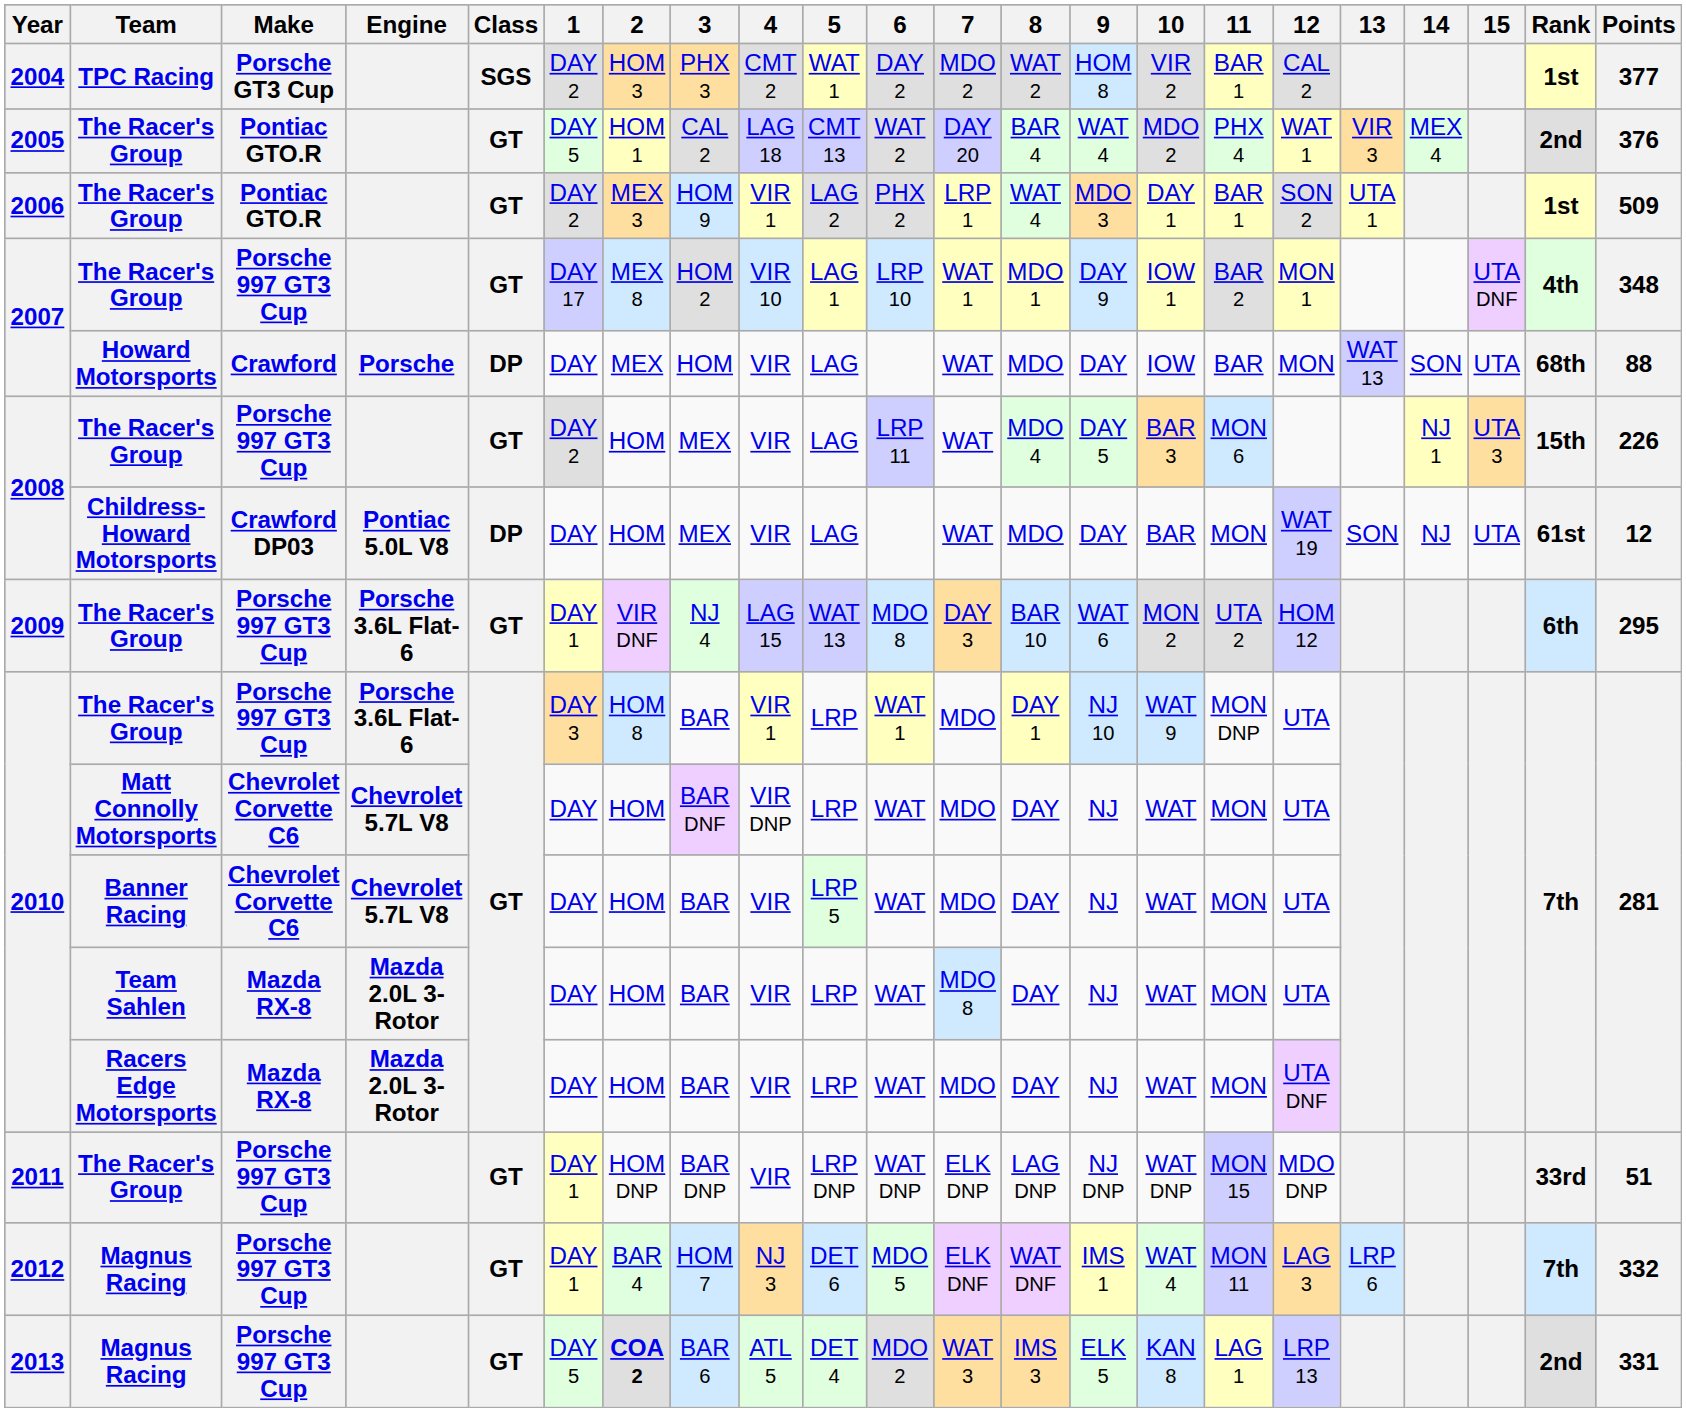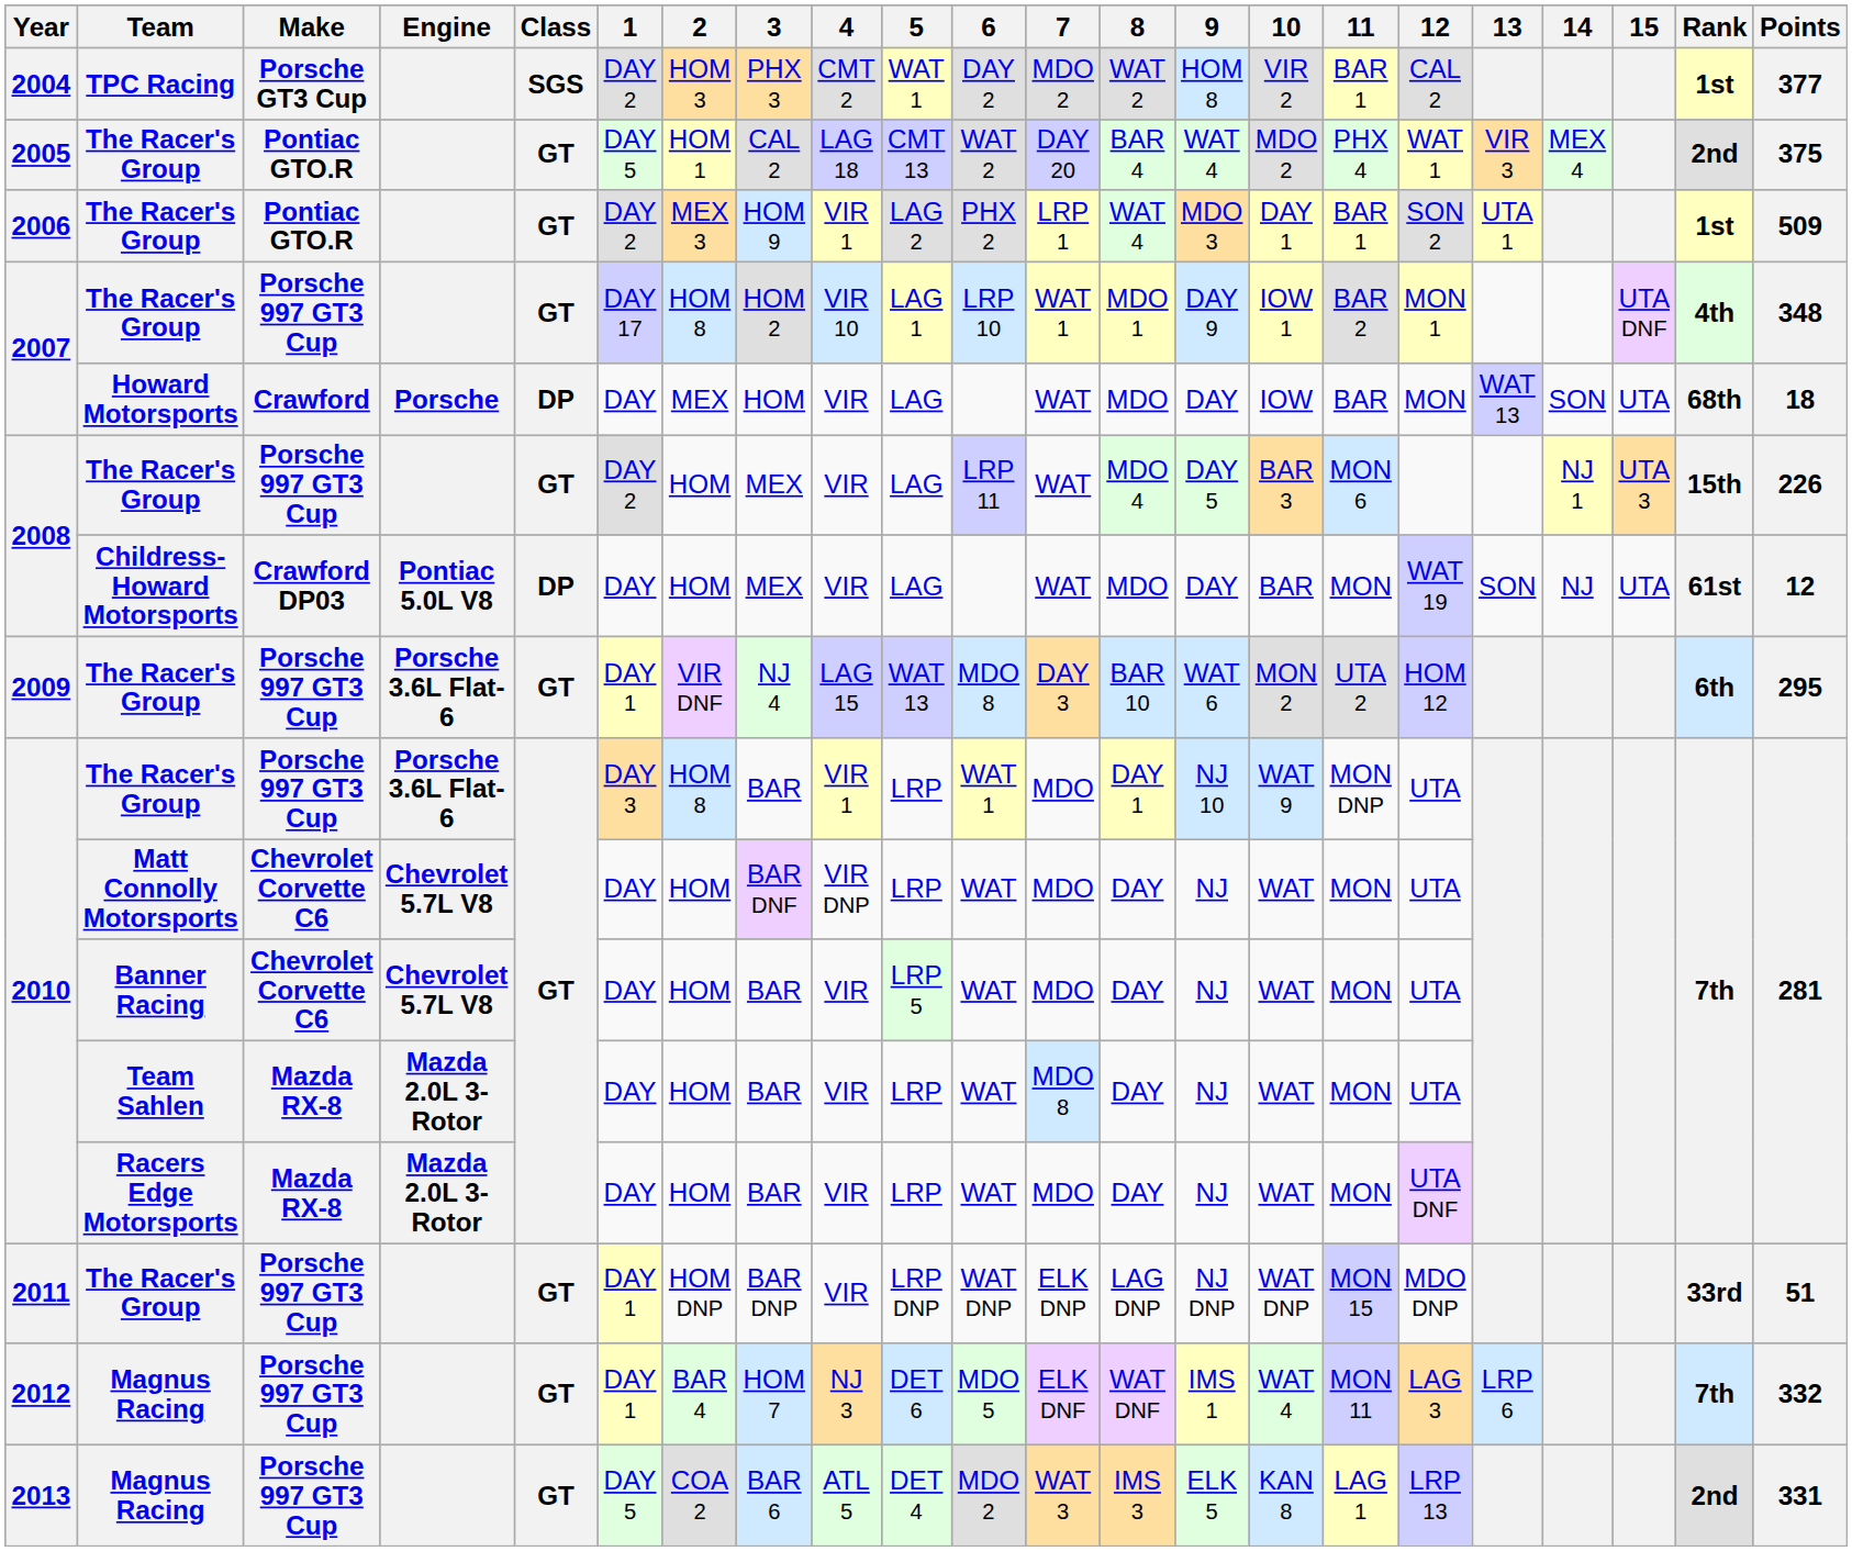2005 | Points: 376 -> 375
2007 / The Racer's Group | 2: MEX 8 -> HOM 8
2007 / Howard Motorsports | Points: 88 -> 18
2013 | 2: bold -> normal
